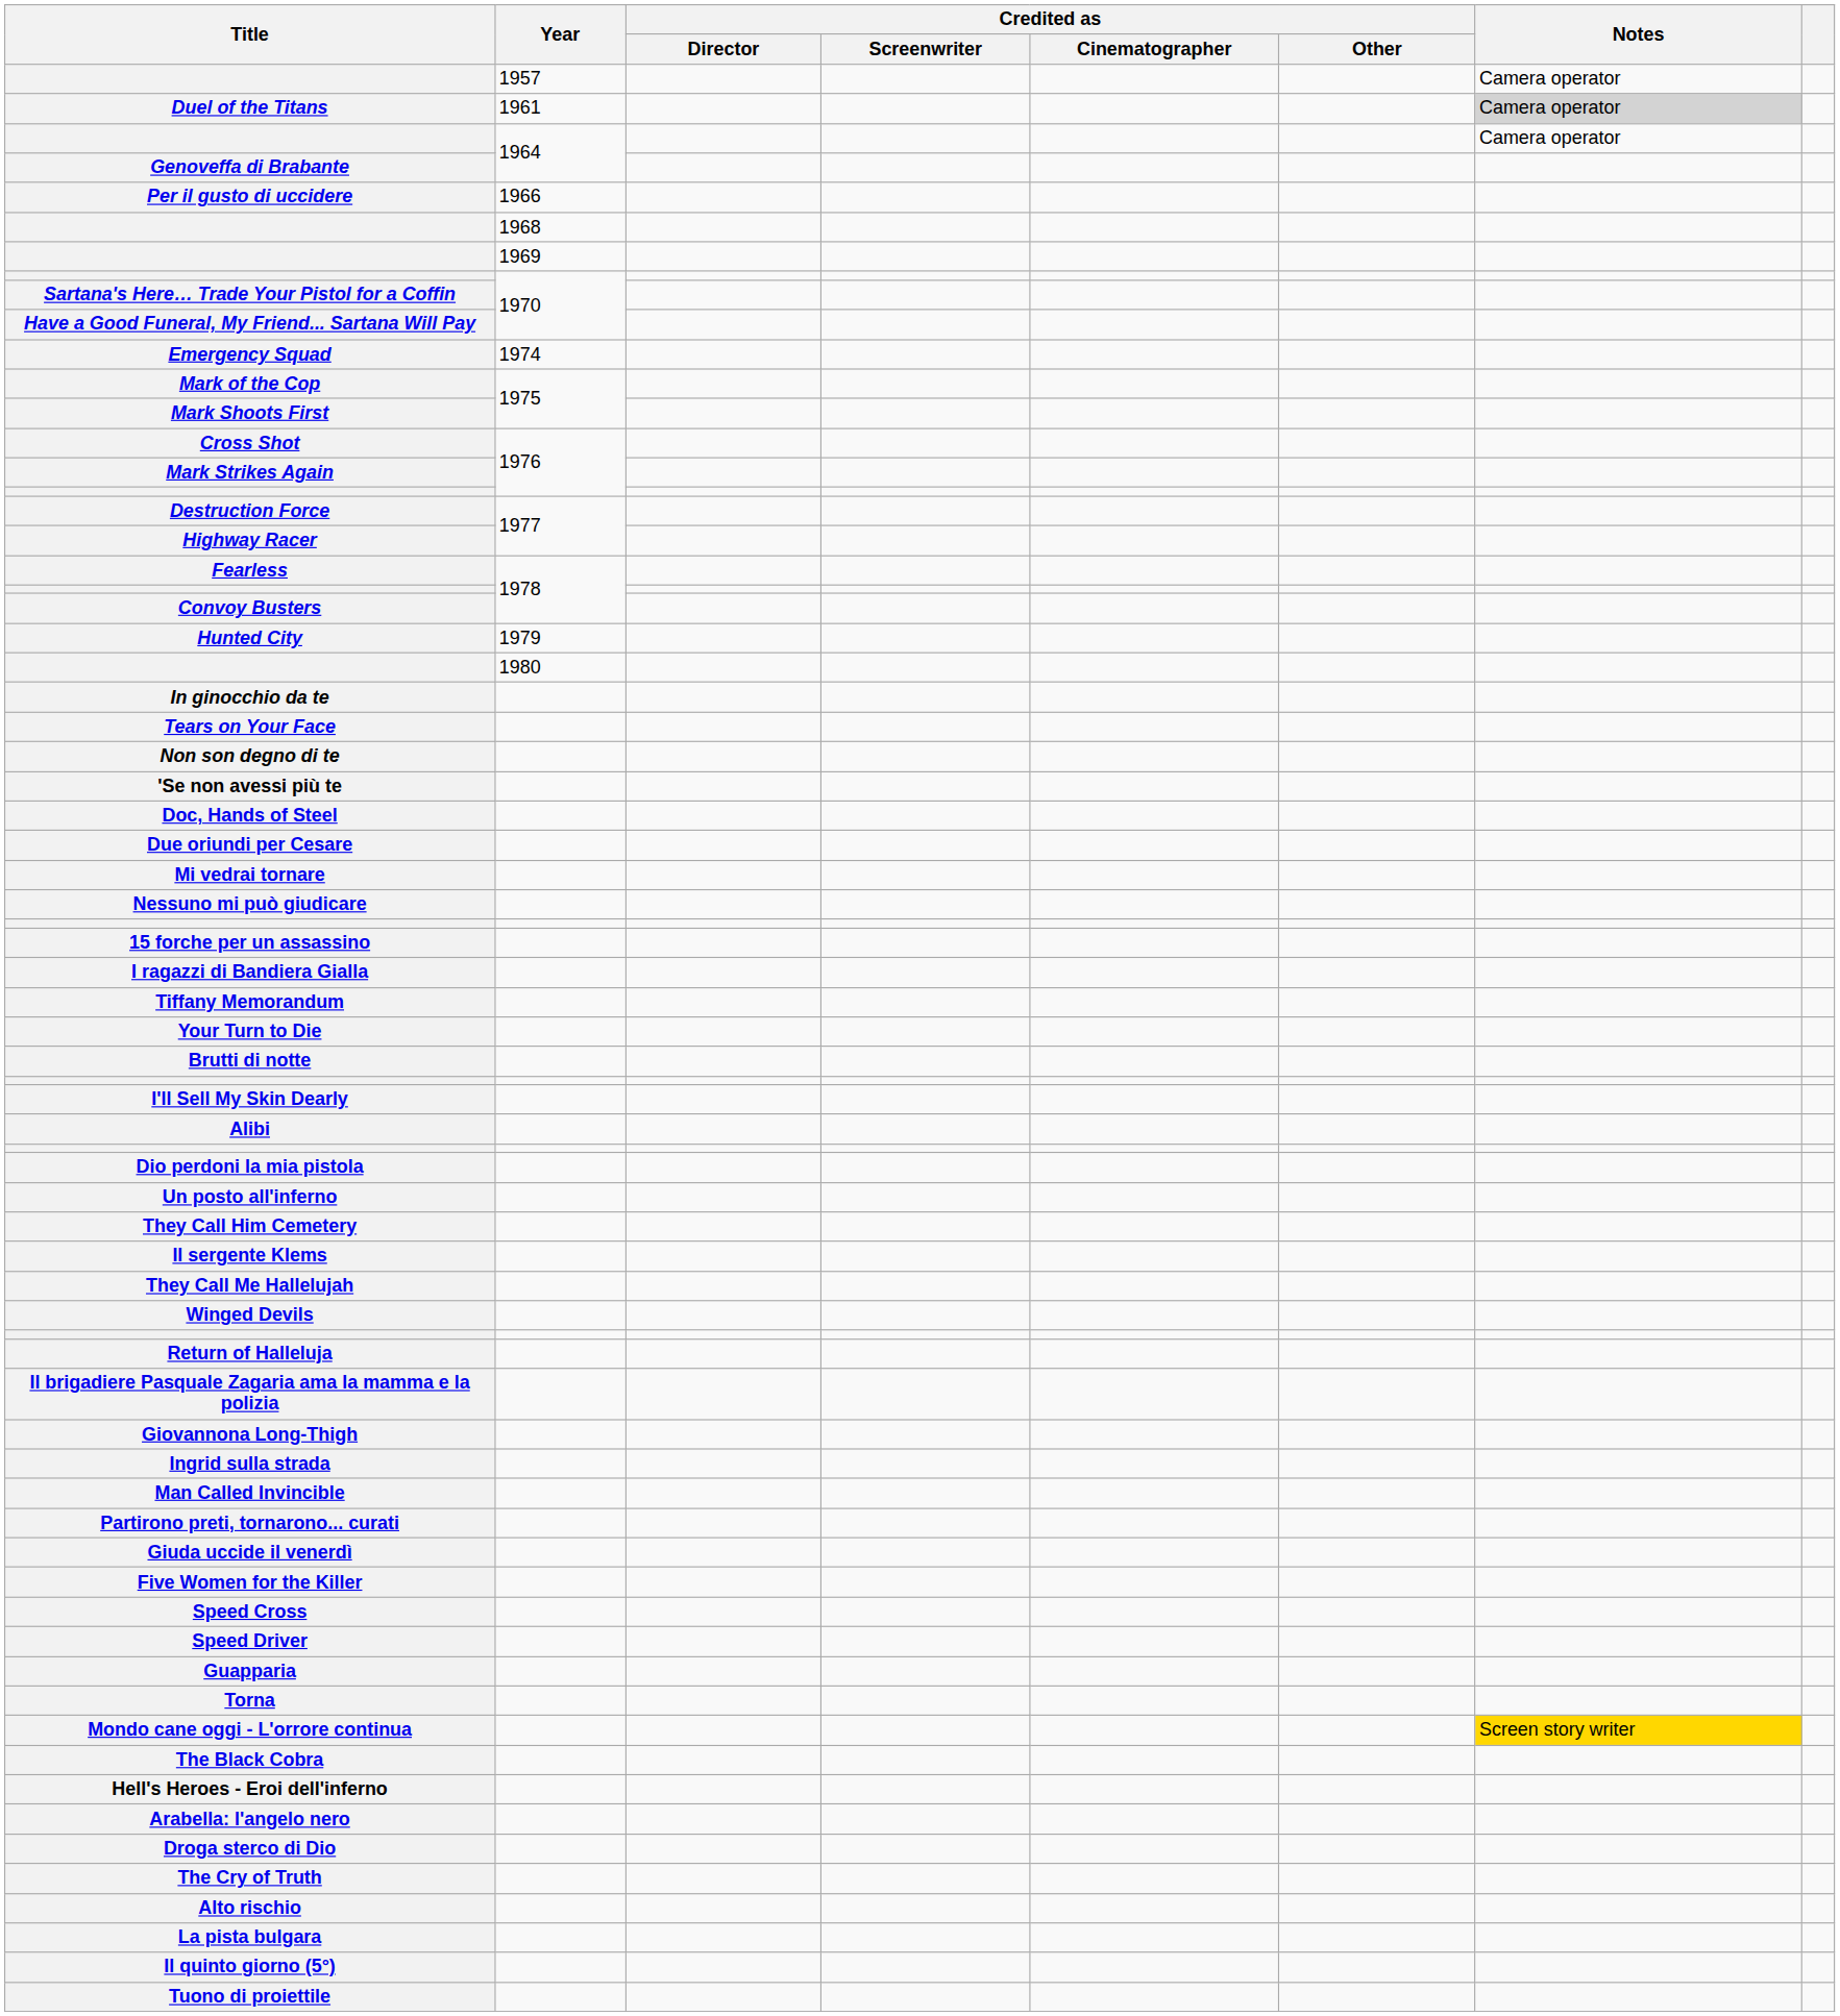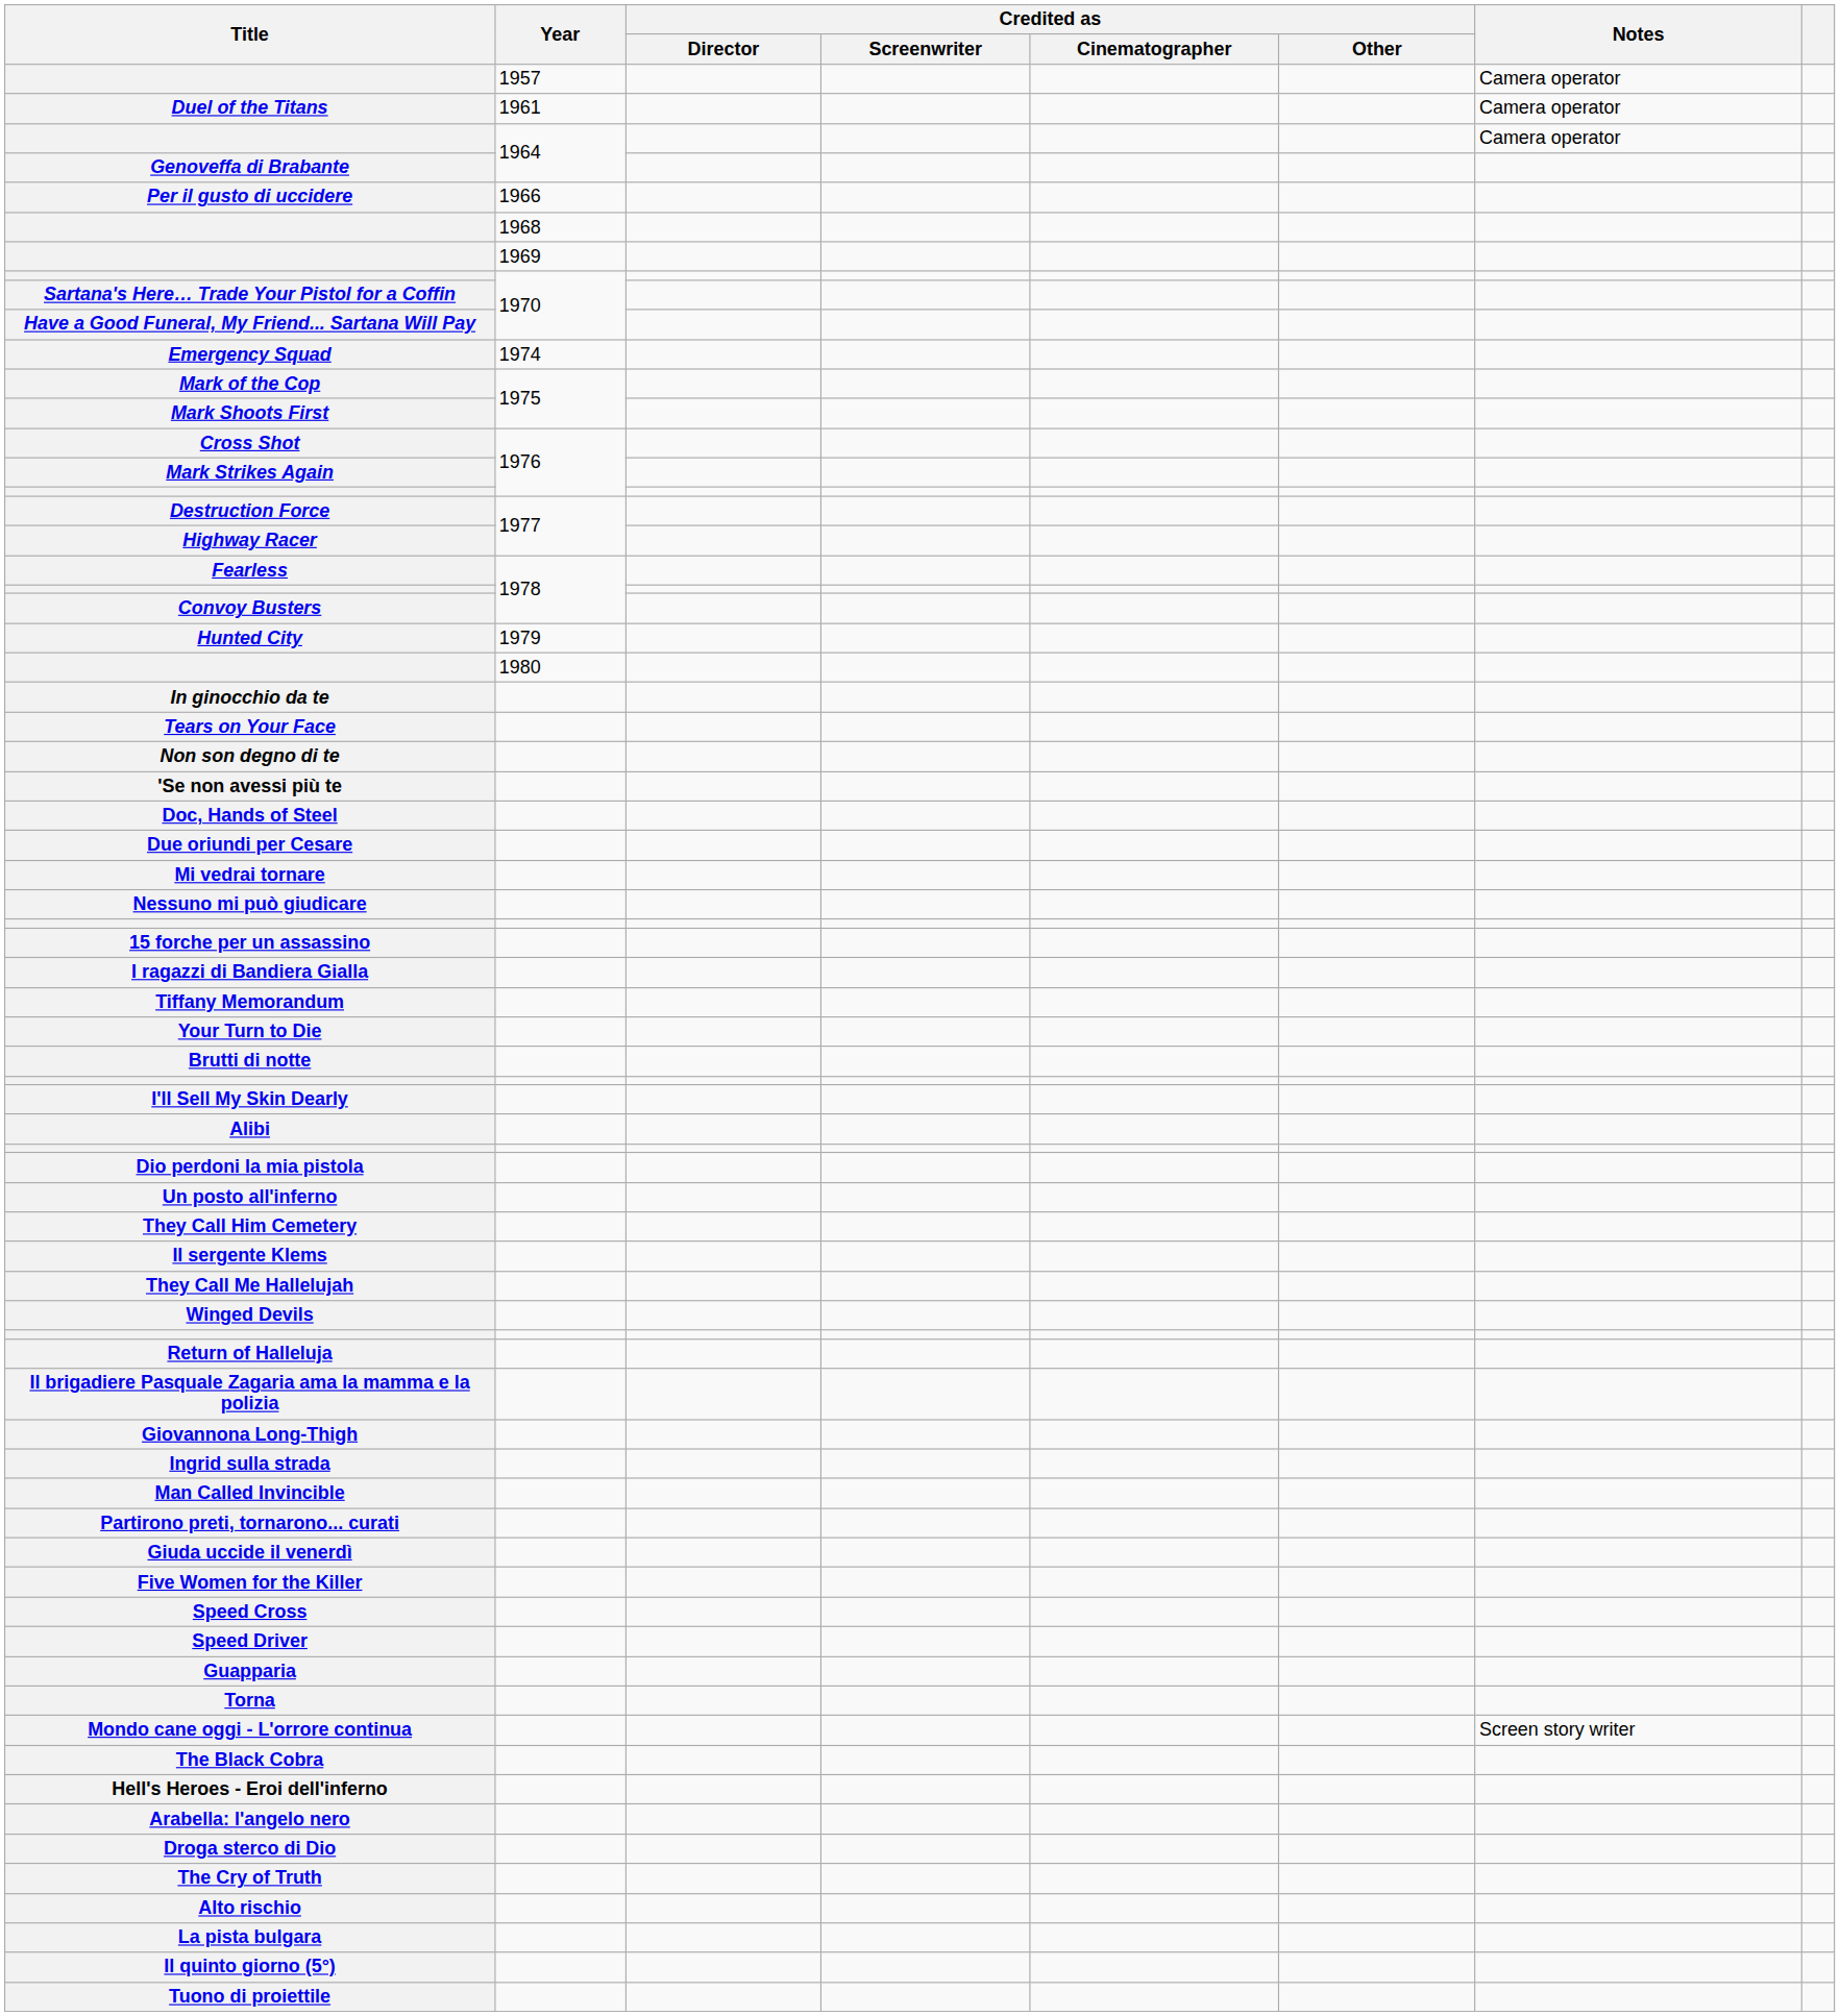Duel of the Titans | Notes: lightgrey background -> no background
Mondo cane oggi - L'orrore continua | Notes: gold background -> no background
